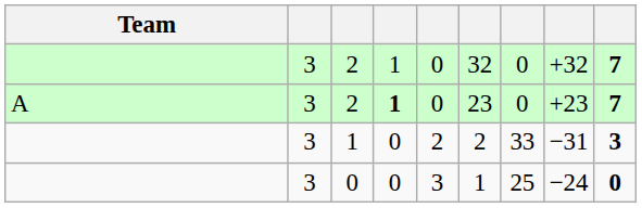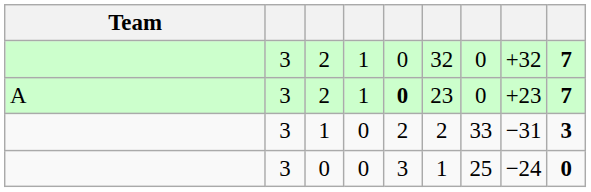A / 2 | column 4: bold -> normal
A / 2 | column 5: normal -> bold
